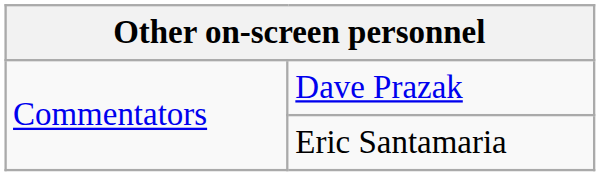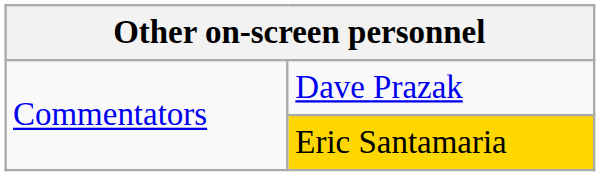Eric Santamaria | column 2: no background -> gold background
